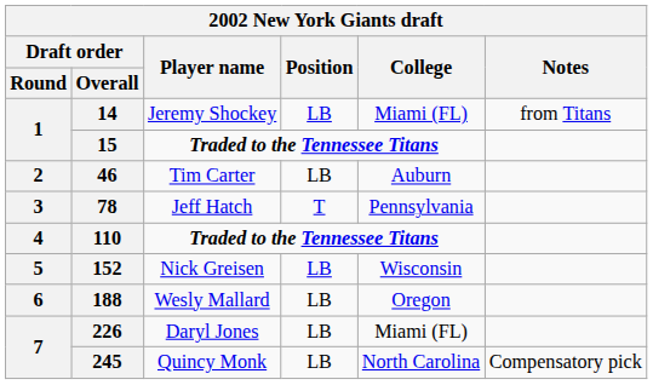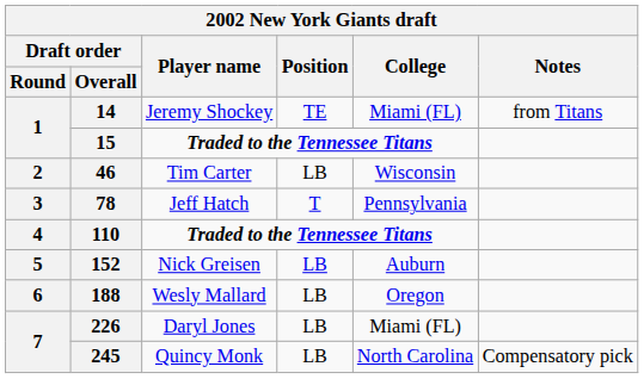14 | Position: LB -> TE
46 | College: Auburn -> Wisconsin
152 | College: Wisconsin -> Auburn
